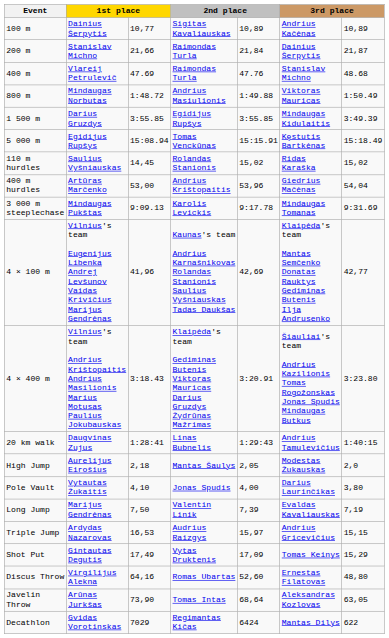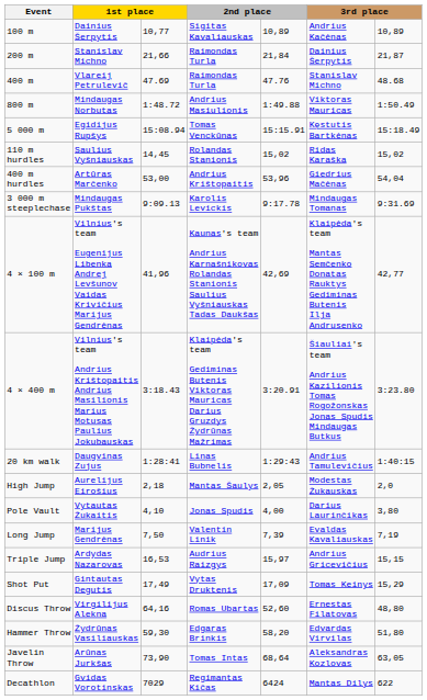- row: 1 500 m | Darius Gruzdys | 3:55.85 | Egidijus Rupšys | 3:55.85 | Mindaugas Kidulaitis | 3:49.39
+ row: Hammer Throw | Žydrūnas Vasiliauskas | 59,30 | Edgaras Brinkis | 58,20 | Edvardas Virvilas | 51,80
